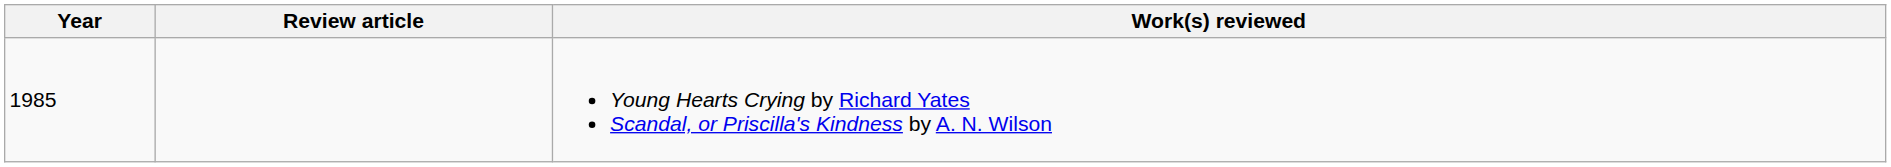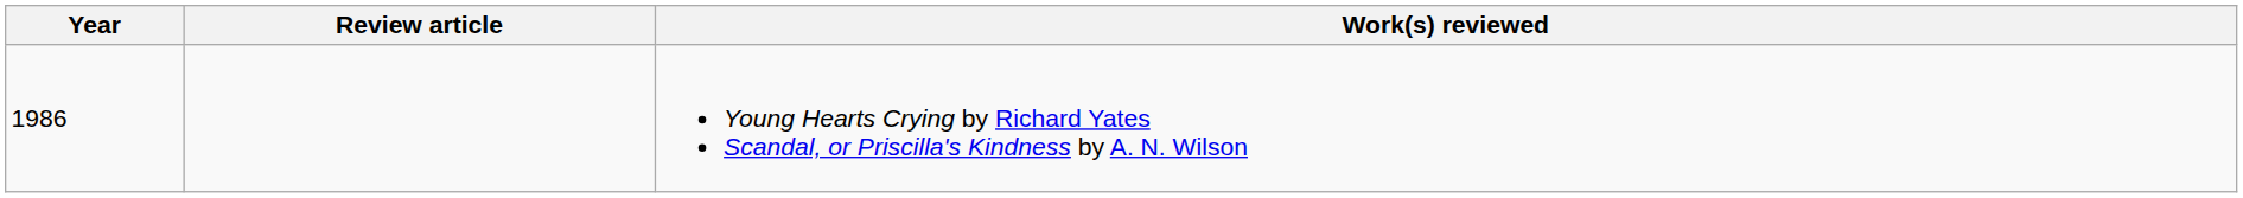row 2 | Year: 1985 -> 1986
